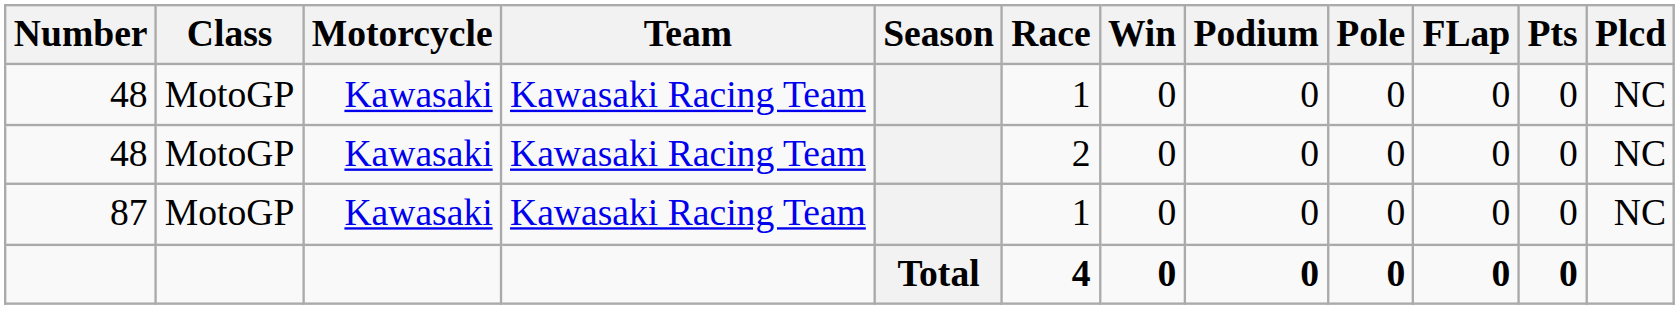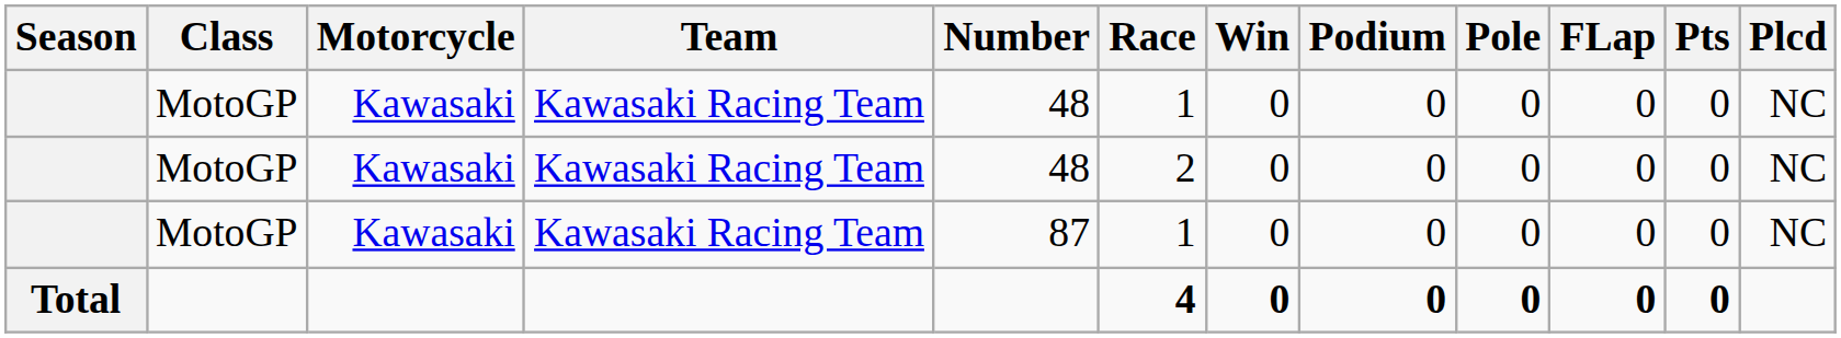columns swapped: Season <-> Number
